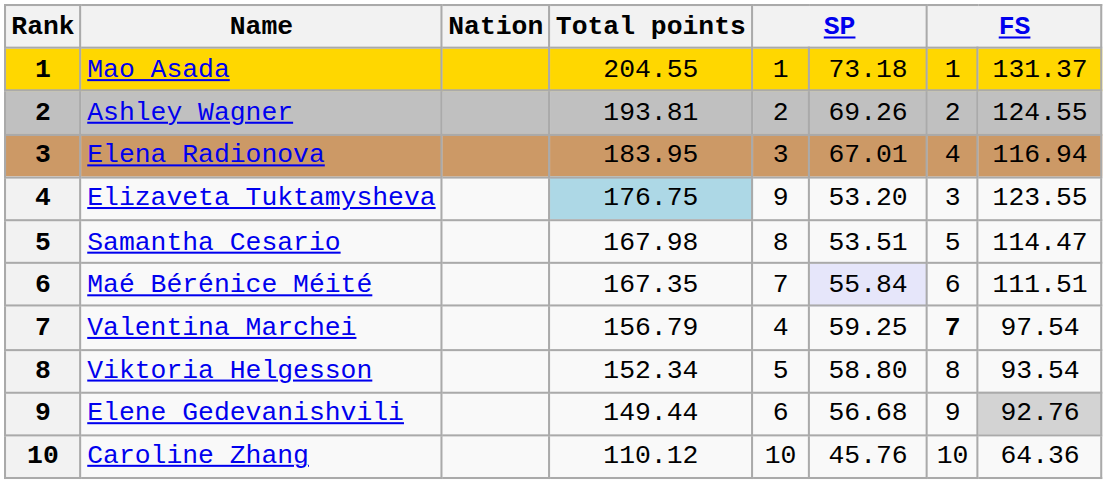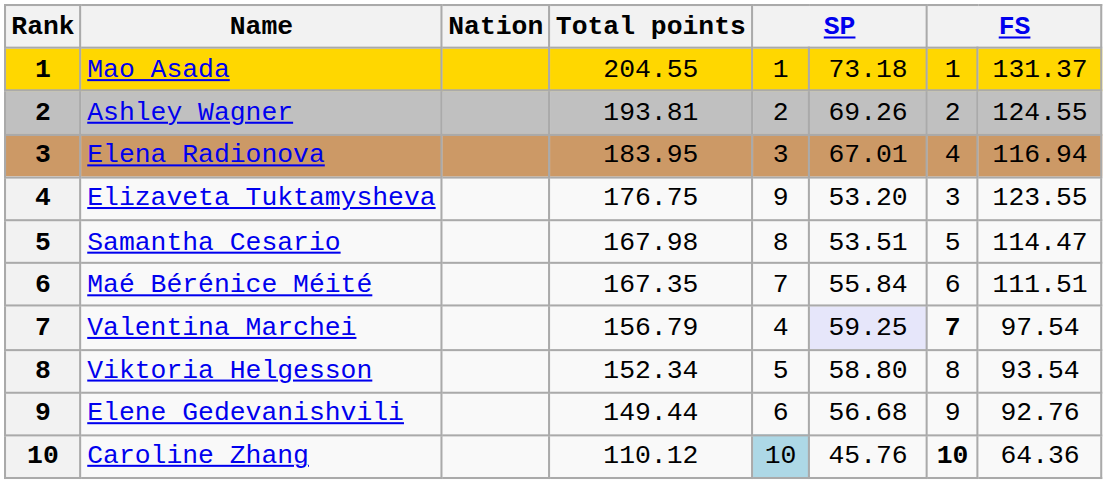Elizaveta Tuktamysheva | Total points: lightblue background -> no background
Maé Bérénice Méité | column 6: lavender background -> no background
Valentina Marchei | column 6: no background -> lavender background
Elene Gedevanishvili | column 8: lightgrey background -> no background
Caroline Zhang | column 5: no background -> lightblue background
Caroline Zhang | column 7: normal -> bold
